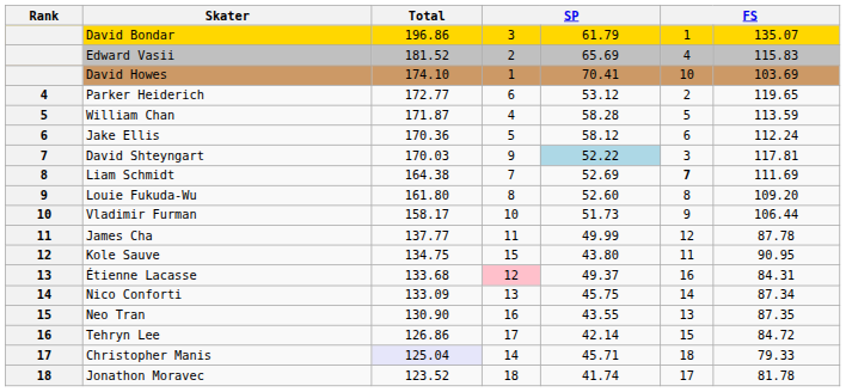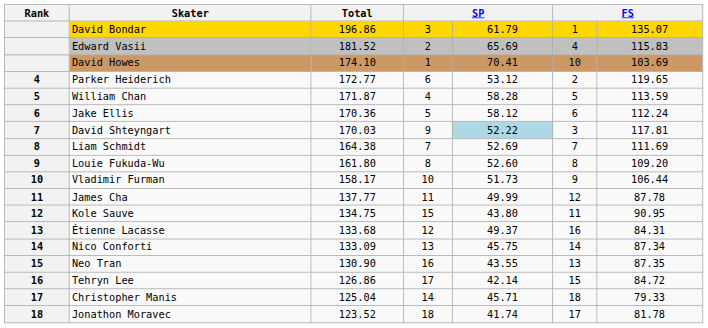Liam Schmidt | column 6: bold -> normal
Étienne Lacasse | column 4: pink background -> no background
Christopher Manis | Total: lavender background -> no background
